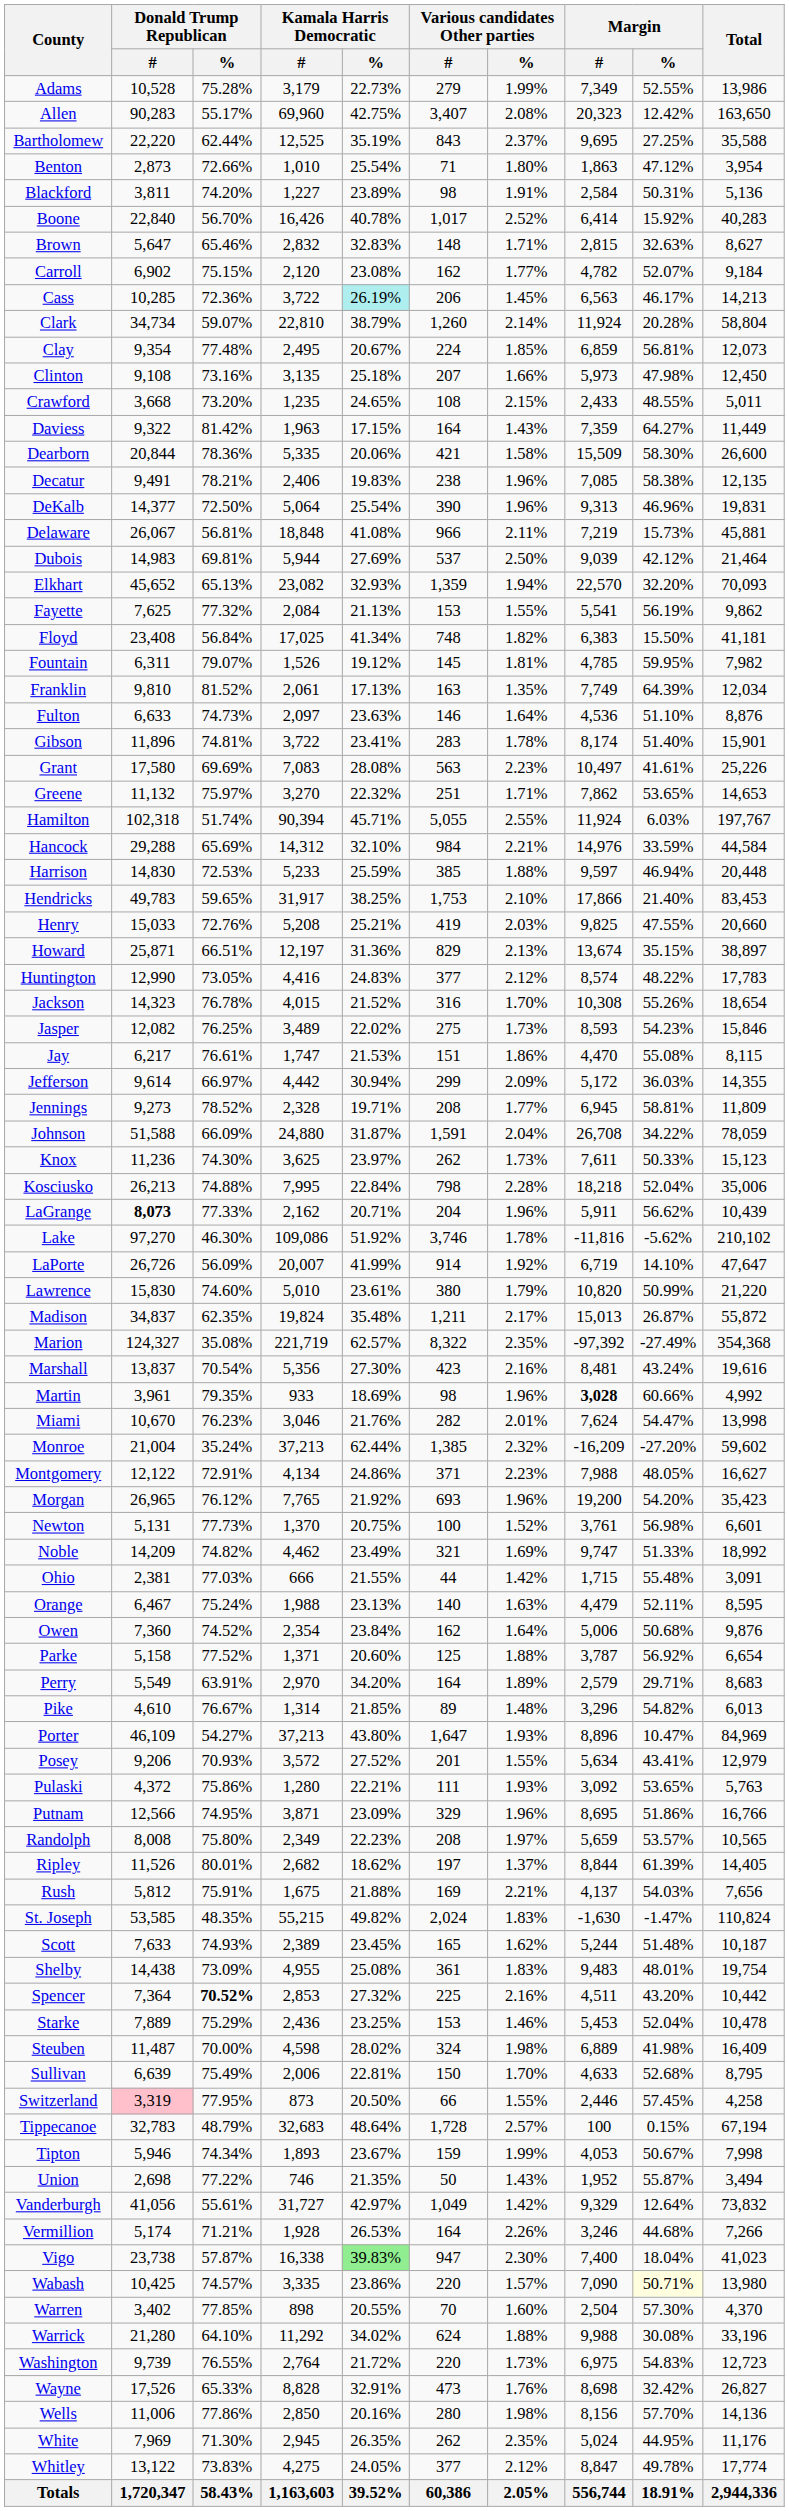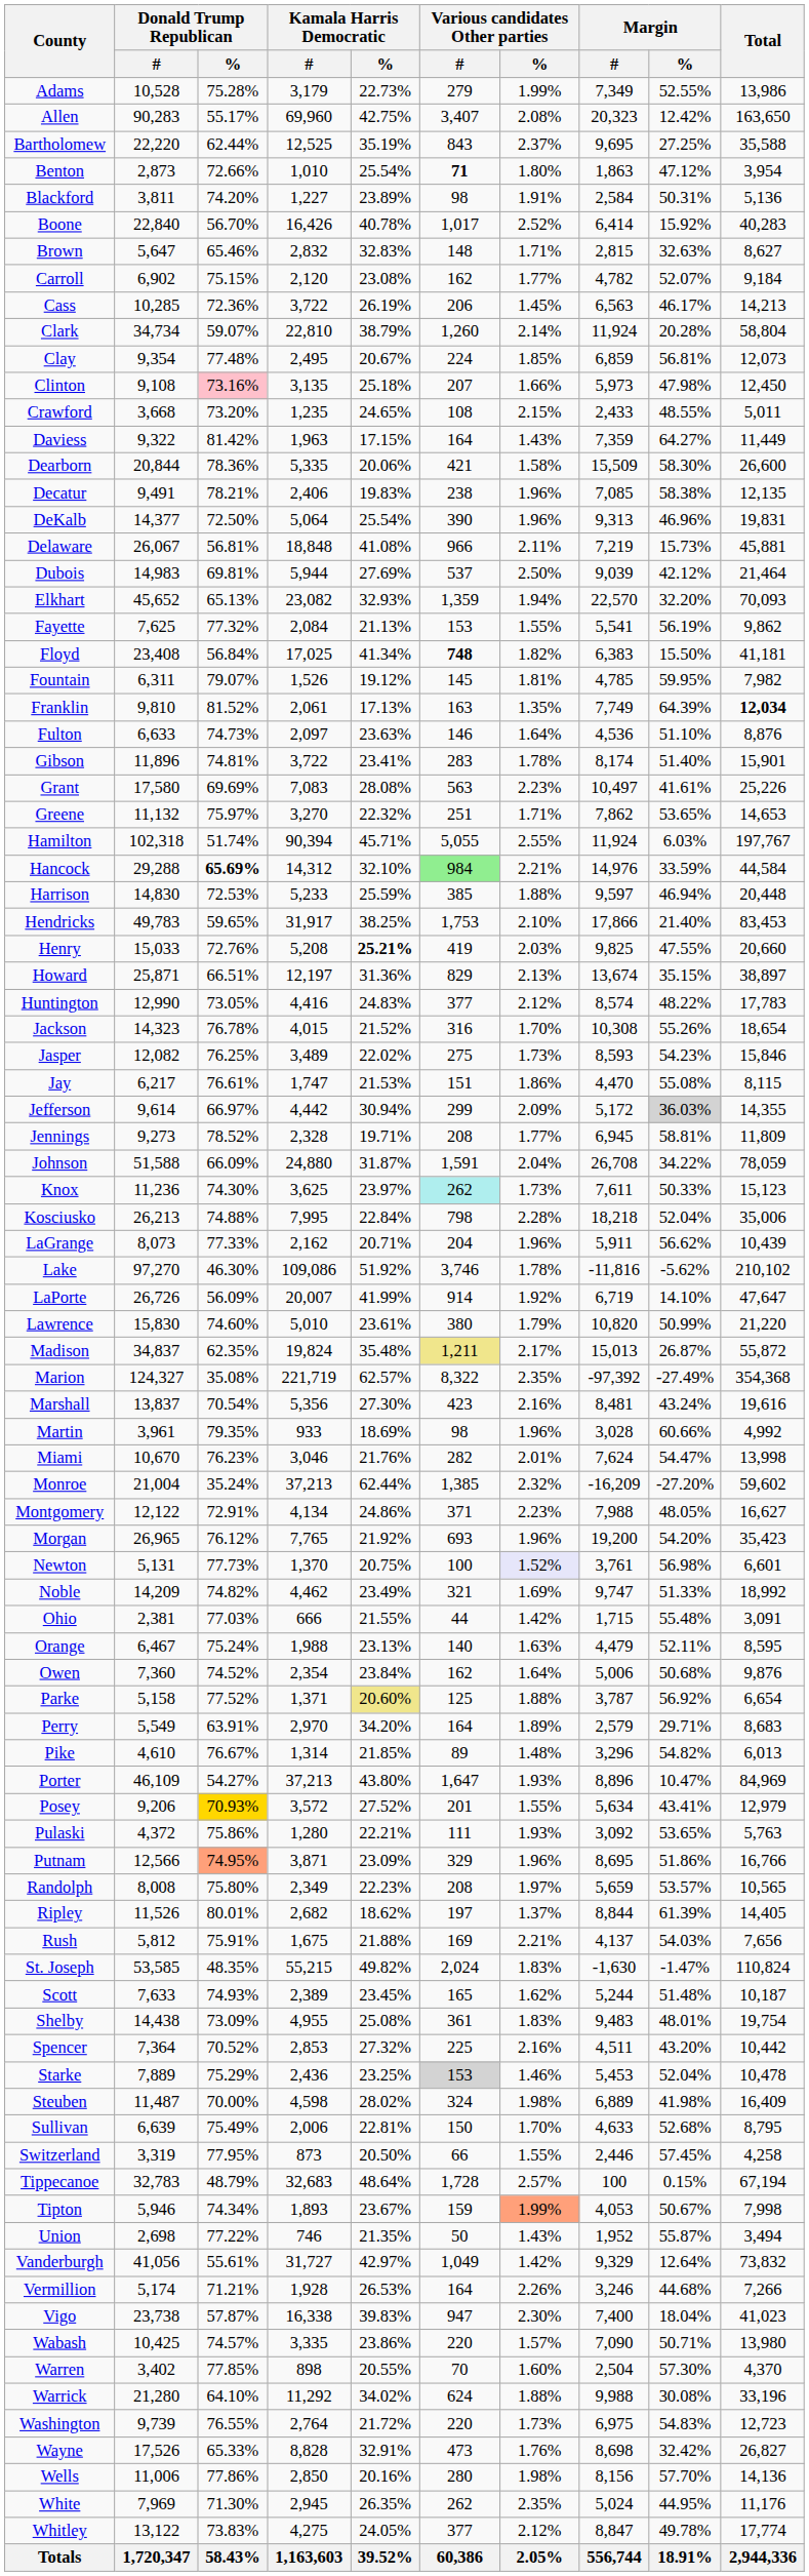Benton | Various candidates Other parties / #: normal -> bold
Cass | Kamala Harris Democratic / %: paleturquoise background -> no background
Clinton | Donald Trump Republican / %: no background -> pink background
Floyd | Various candidates Other parties / #: normal -> bold
Franklin | Total: normal -> bold
Hancock | Donald Trump Republican / %: normal -> bold
Hancock | Various candidates Other parties / #: no background -> lightgreen background
Henry | Kamala Harris Democratic / %: normal -> bold
Jefferson | Margin / %: no background -> lightgrey background
Knox | Various candidates Other parties / #: no background -> paleturquoise background
LaGrange | Donald Trump Republican / #: bold -> normal
Madison | Various candidates Other parties / #: no background -> khaki background
Martin | Margin / #: bold -> normal
Newton | Various candidates Other parties / %: no background -> lavender background
Parke | Kamala Harris Democratic / %: no background -> khaki background
Posey | Donald Trump Republican / %: no background -> gold background
Putnam | Donald Trump Republican / %: no background -> lightsalmon background
Spencer | Donald Trump Republican / %: bold -> normal
Starke | Various candidates Other parties / #: no background -> lightgrey background
Switzerland | Donald Trump Republican / #: pink background -> no background
Tipton | Various candidates Other parties / %: no background -> lightsalmon background
Vigo | Kamala Harris Democratic / %: lightgreen background -> no background
Wabash | Margin / %: lightyellow background -> no background
